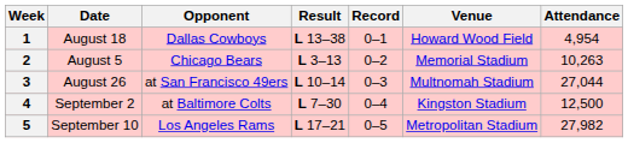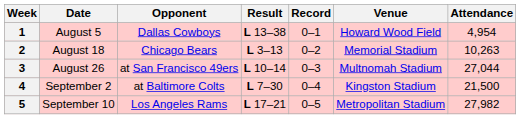1 | Date: August 18 -> August 5
2 | Date: August 5 -> August 18
4 | Attendance: 12,500 -> 21,500
